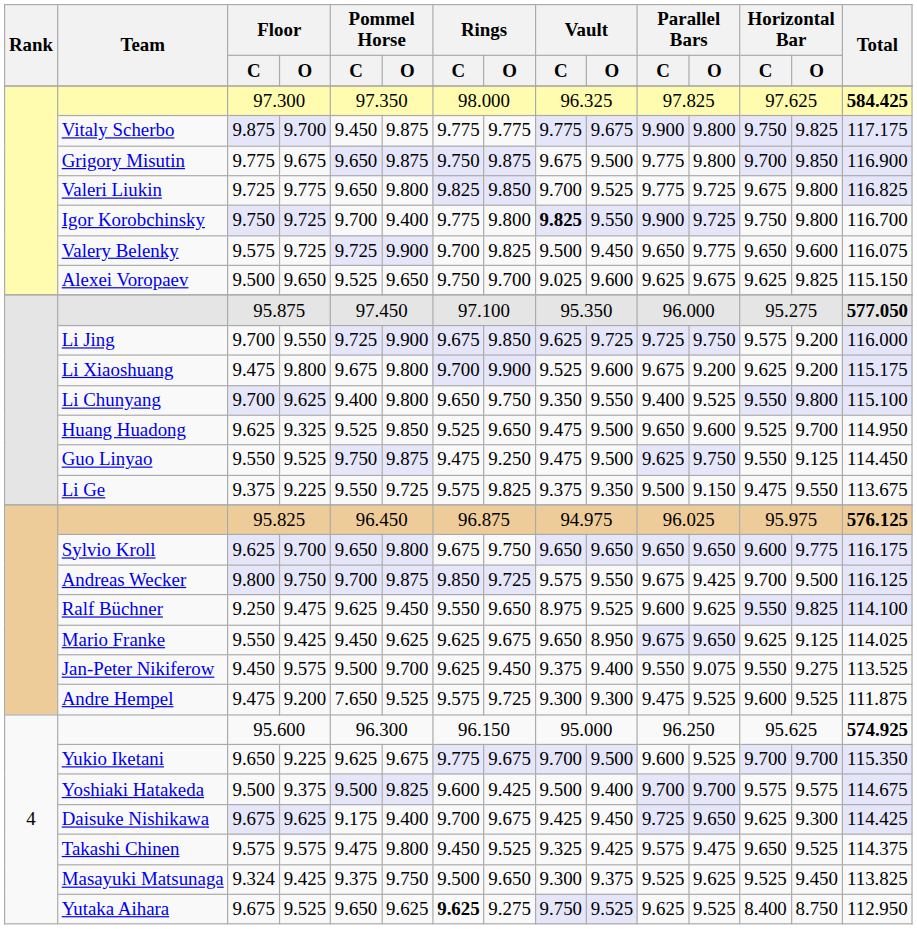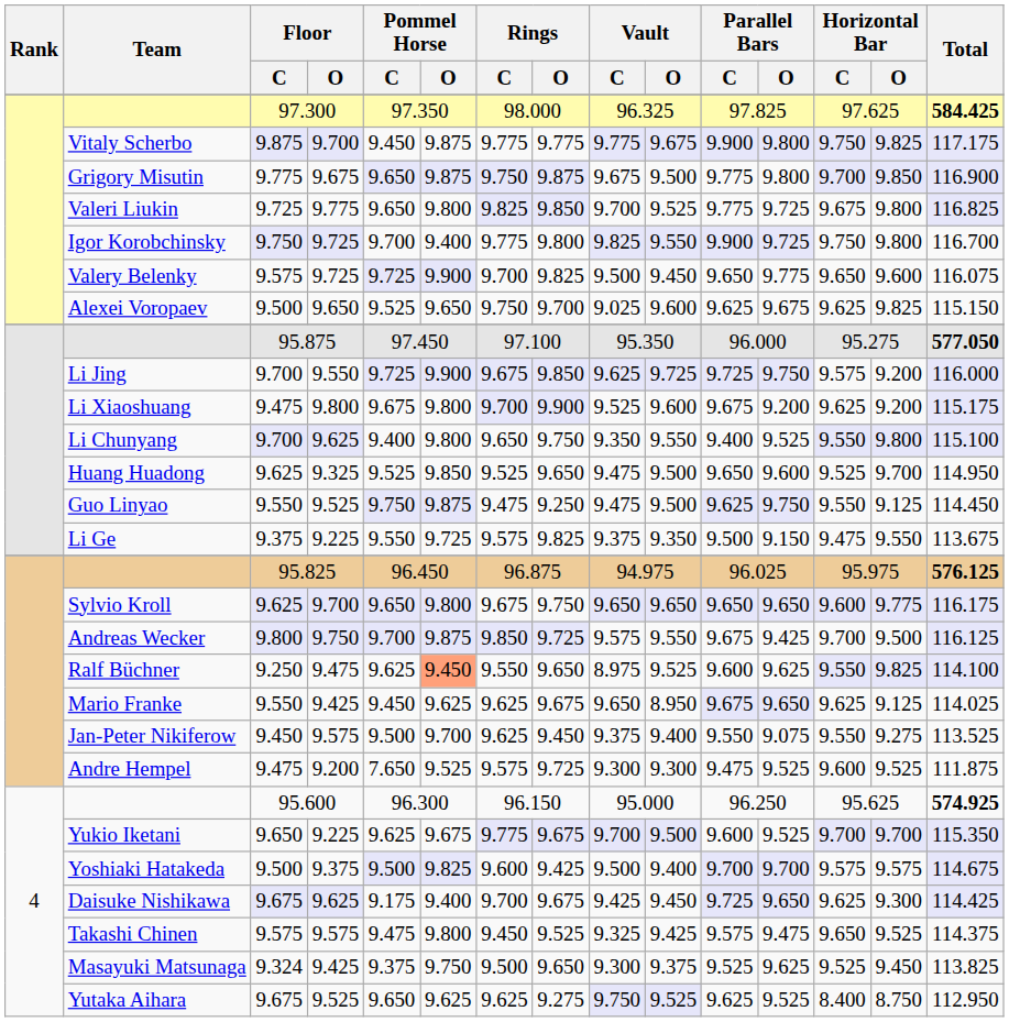Igor Korobchinsky | Vault / C: bold -> normal
Ralf Büchner | Pommel Horse / O: no background -> lightsalmon background
Yutaka Aihara | Rings / C: bold -> normal
